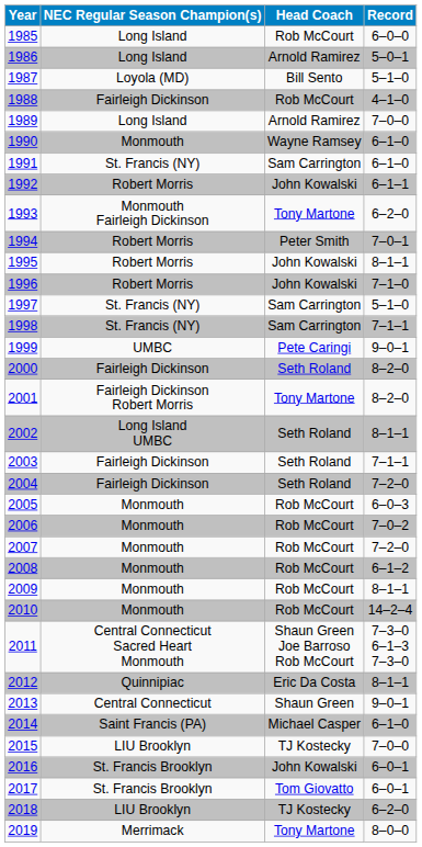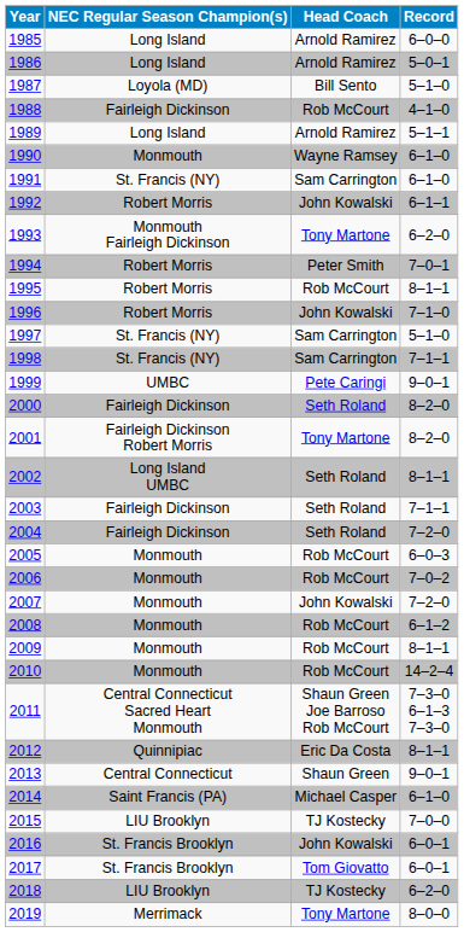1985 | Head Coach: Rob McCourt -> Arnold Ramirez
1989 | Record: 7–0–0 -> 5–1–1
1995 | Head Coach: John Kowalski -> Rob McCourt
2007 | Head Coach: Rob McCourt -> John Kowalski
